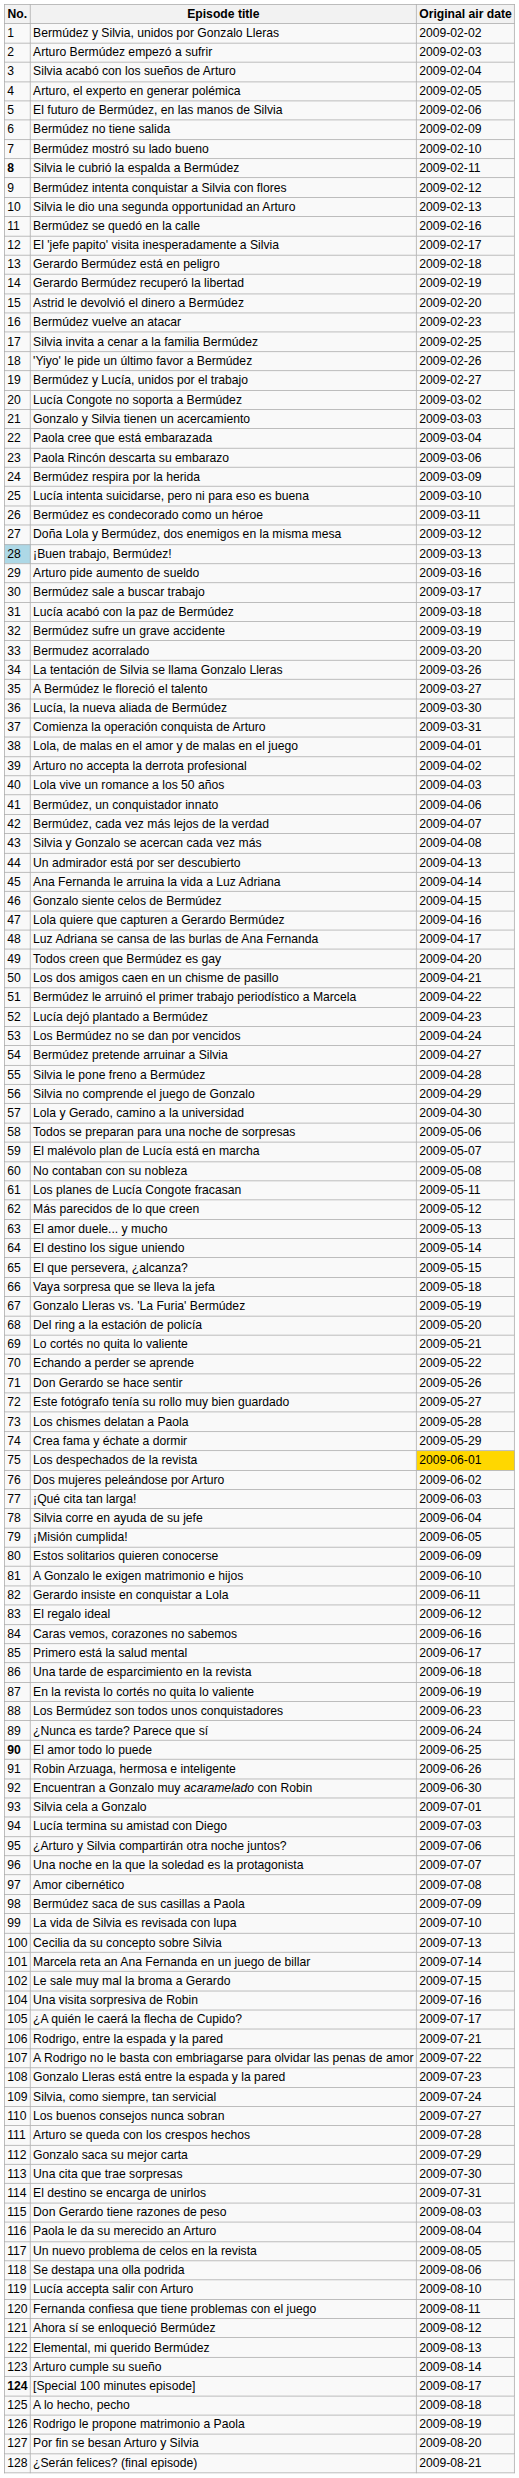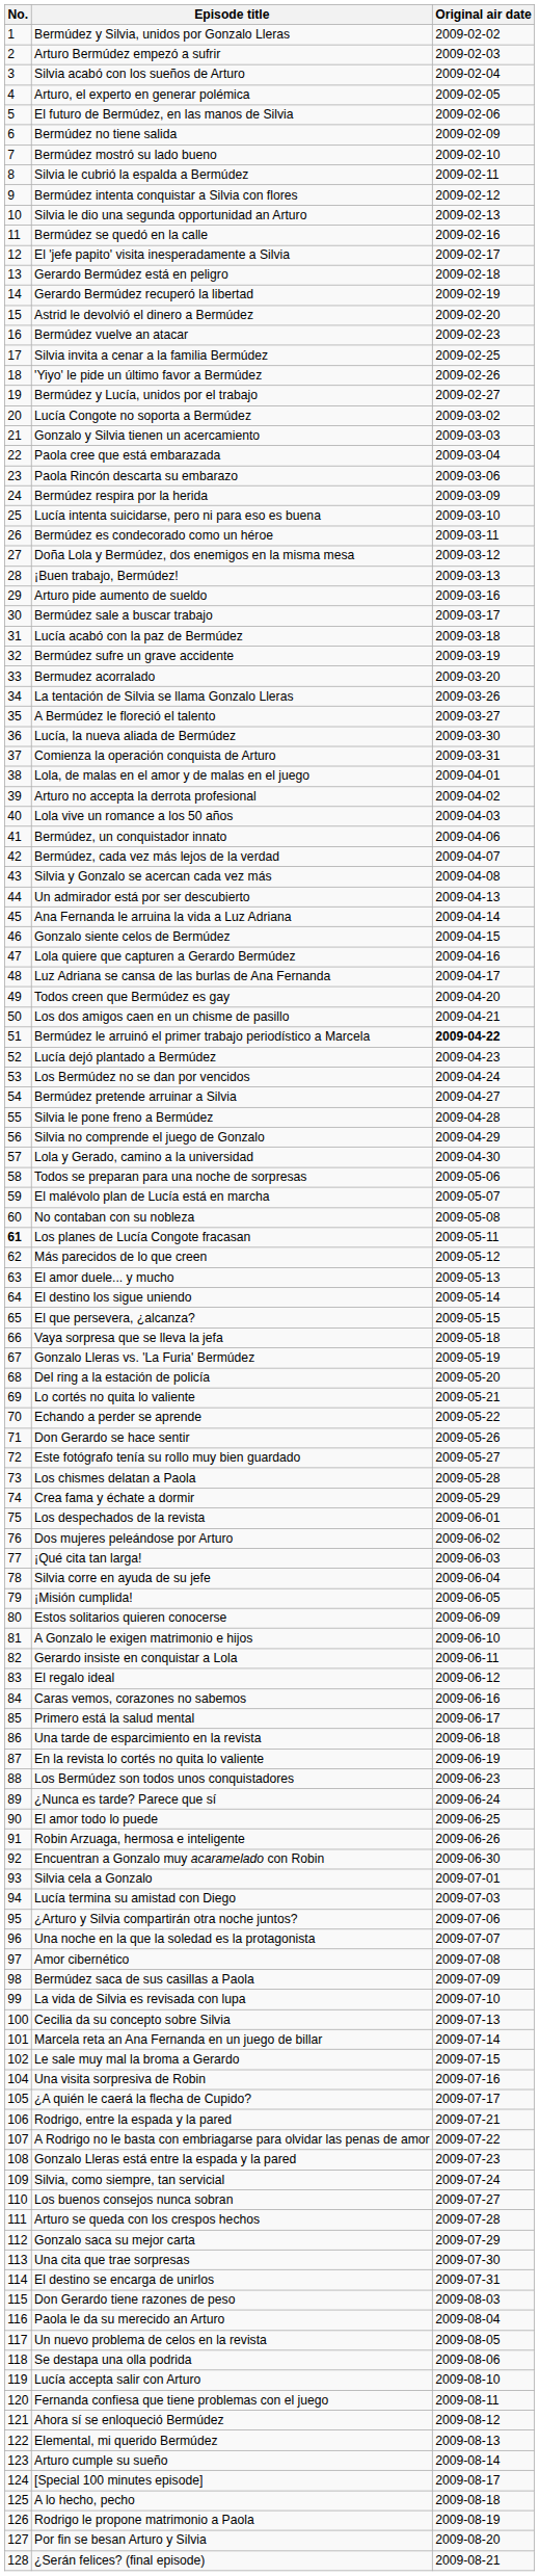Silvia le cubrió la espalda a Bermúdez | No.: bold -> normal
¡Buen trabajo, Bermúdez! | No.: lightblue background -> no background
Bermúdez le arruinó el primer trabajo periodístico a Marcela | Original air date: normal -> bold
Los planes de Lucía Congote fracasan | No.: normal -> bold
Los despechados de la revista | Original air date: gold background -> no background
El amor todo lo puede | No.: bold -> normal
[Special 100 minutes episode] | No.: bold -> normal
